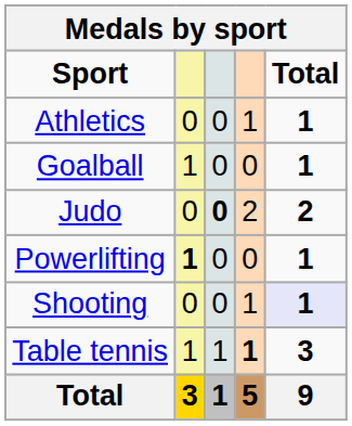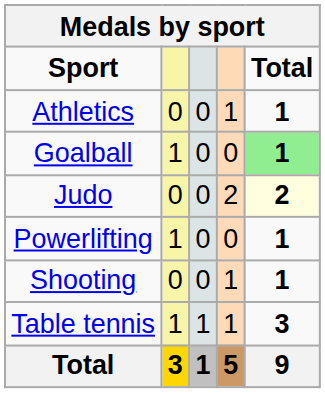Goalball | Total: no background -> lightgreen background
Judo | column 3: bold -> normal
Judo | Total: no background -> lightyellow background
Powerlifting | column 2: bold -> normal
Shooting | Total: lavender background -> no background
Table tennis | column 4: bold -> normal
